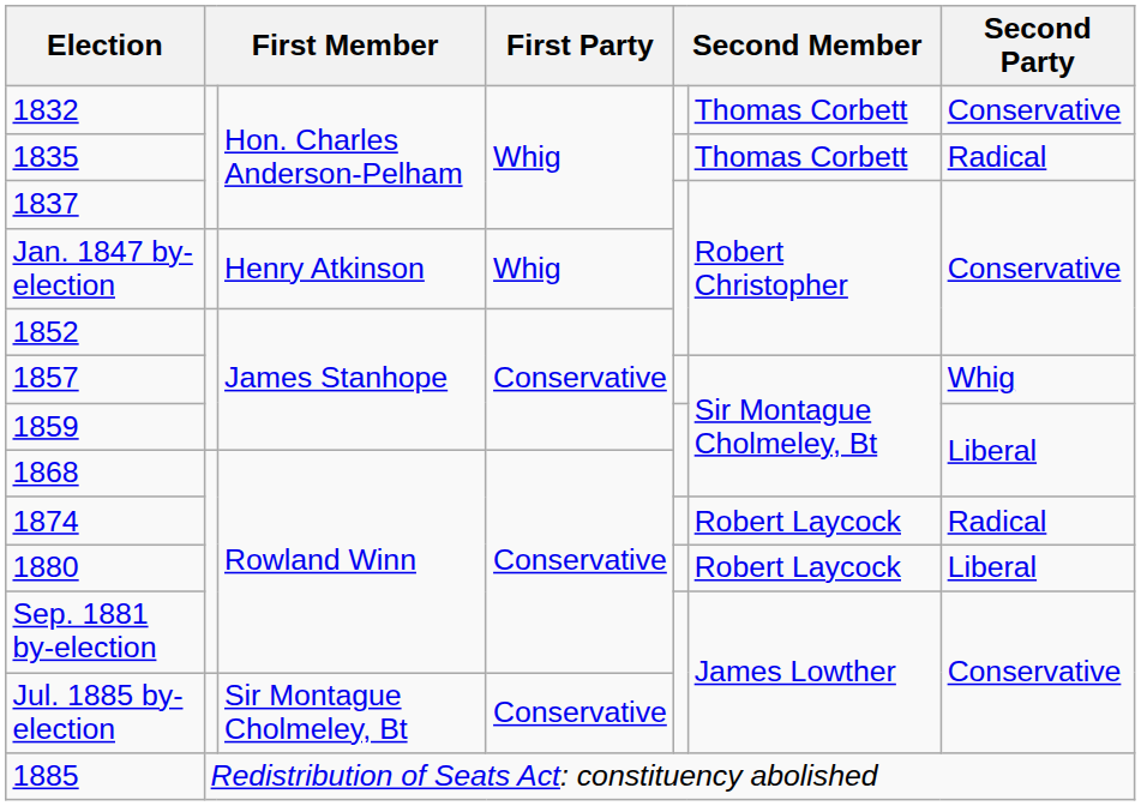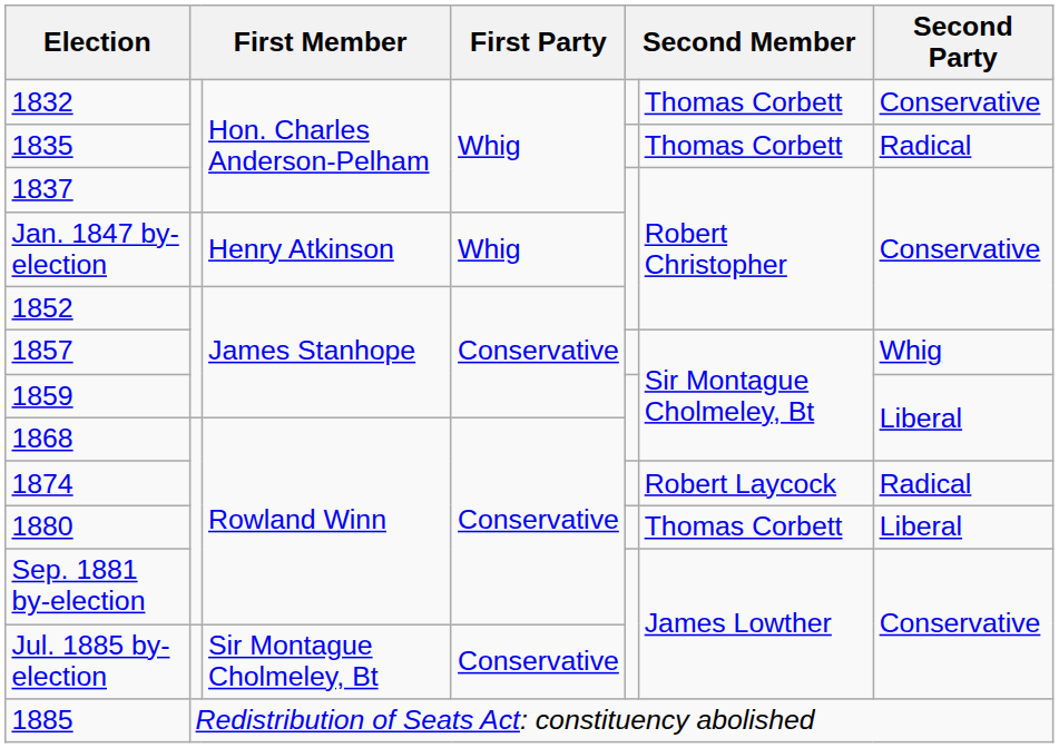1880 | column 6: Robert Laycock -> Thomas Corbett
